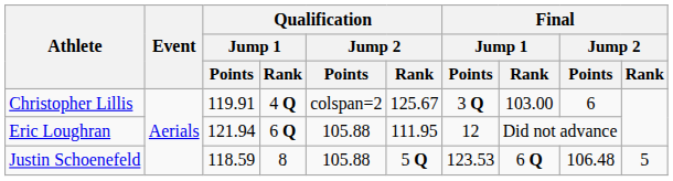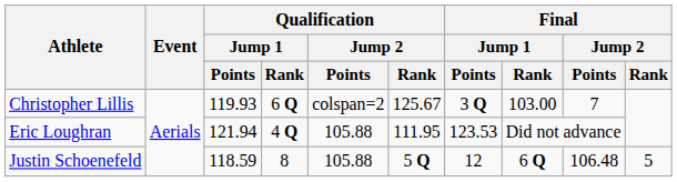Christopher Lillis | Qualification / Jump 1 / Points: 119.91 -> 119.93
Christopher Lillis | Qualification / Jump 1 / Rank: 4 Q -> 6 Q
Christopher Lillis | Final / Jump 2 / Points: 6 -> 7
Eric Loughran | Qualification / Jump 1 / Rank: 6 Q -> 4 Q
Eric Loughran | Final / Jump 1 / Points: 12 -> 123.53
Justin Schoenefeld | Final / Jump 1 / Points: 123.53 -> 12
